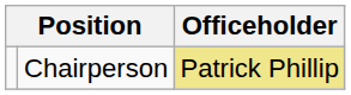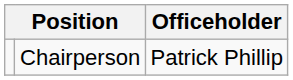Chairperson | Officeholder: khaki background -> no background
